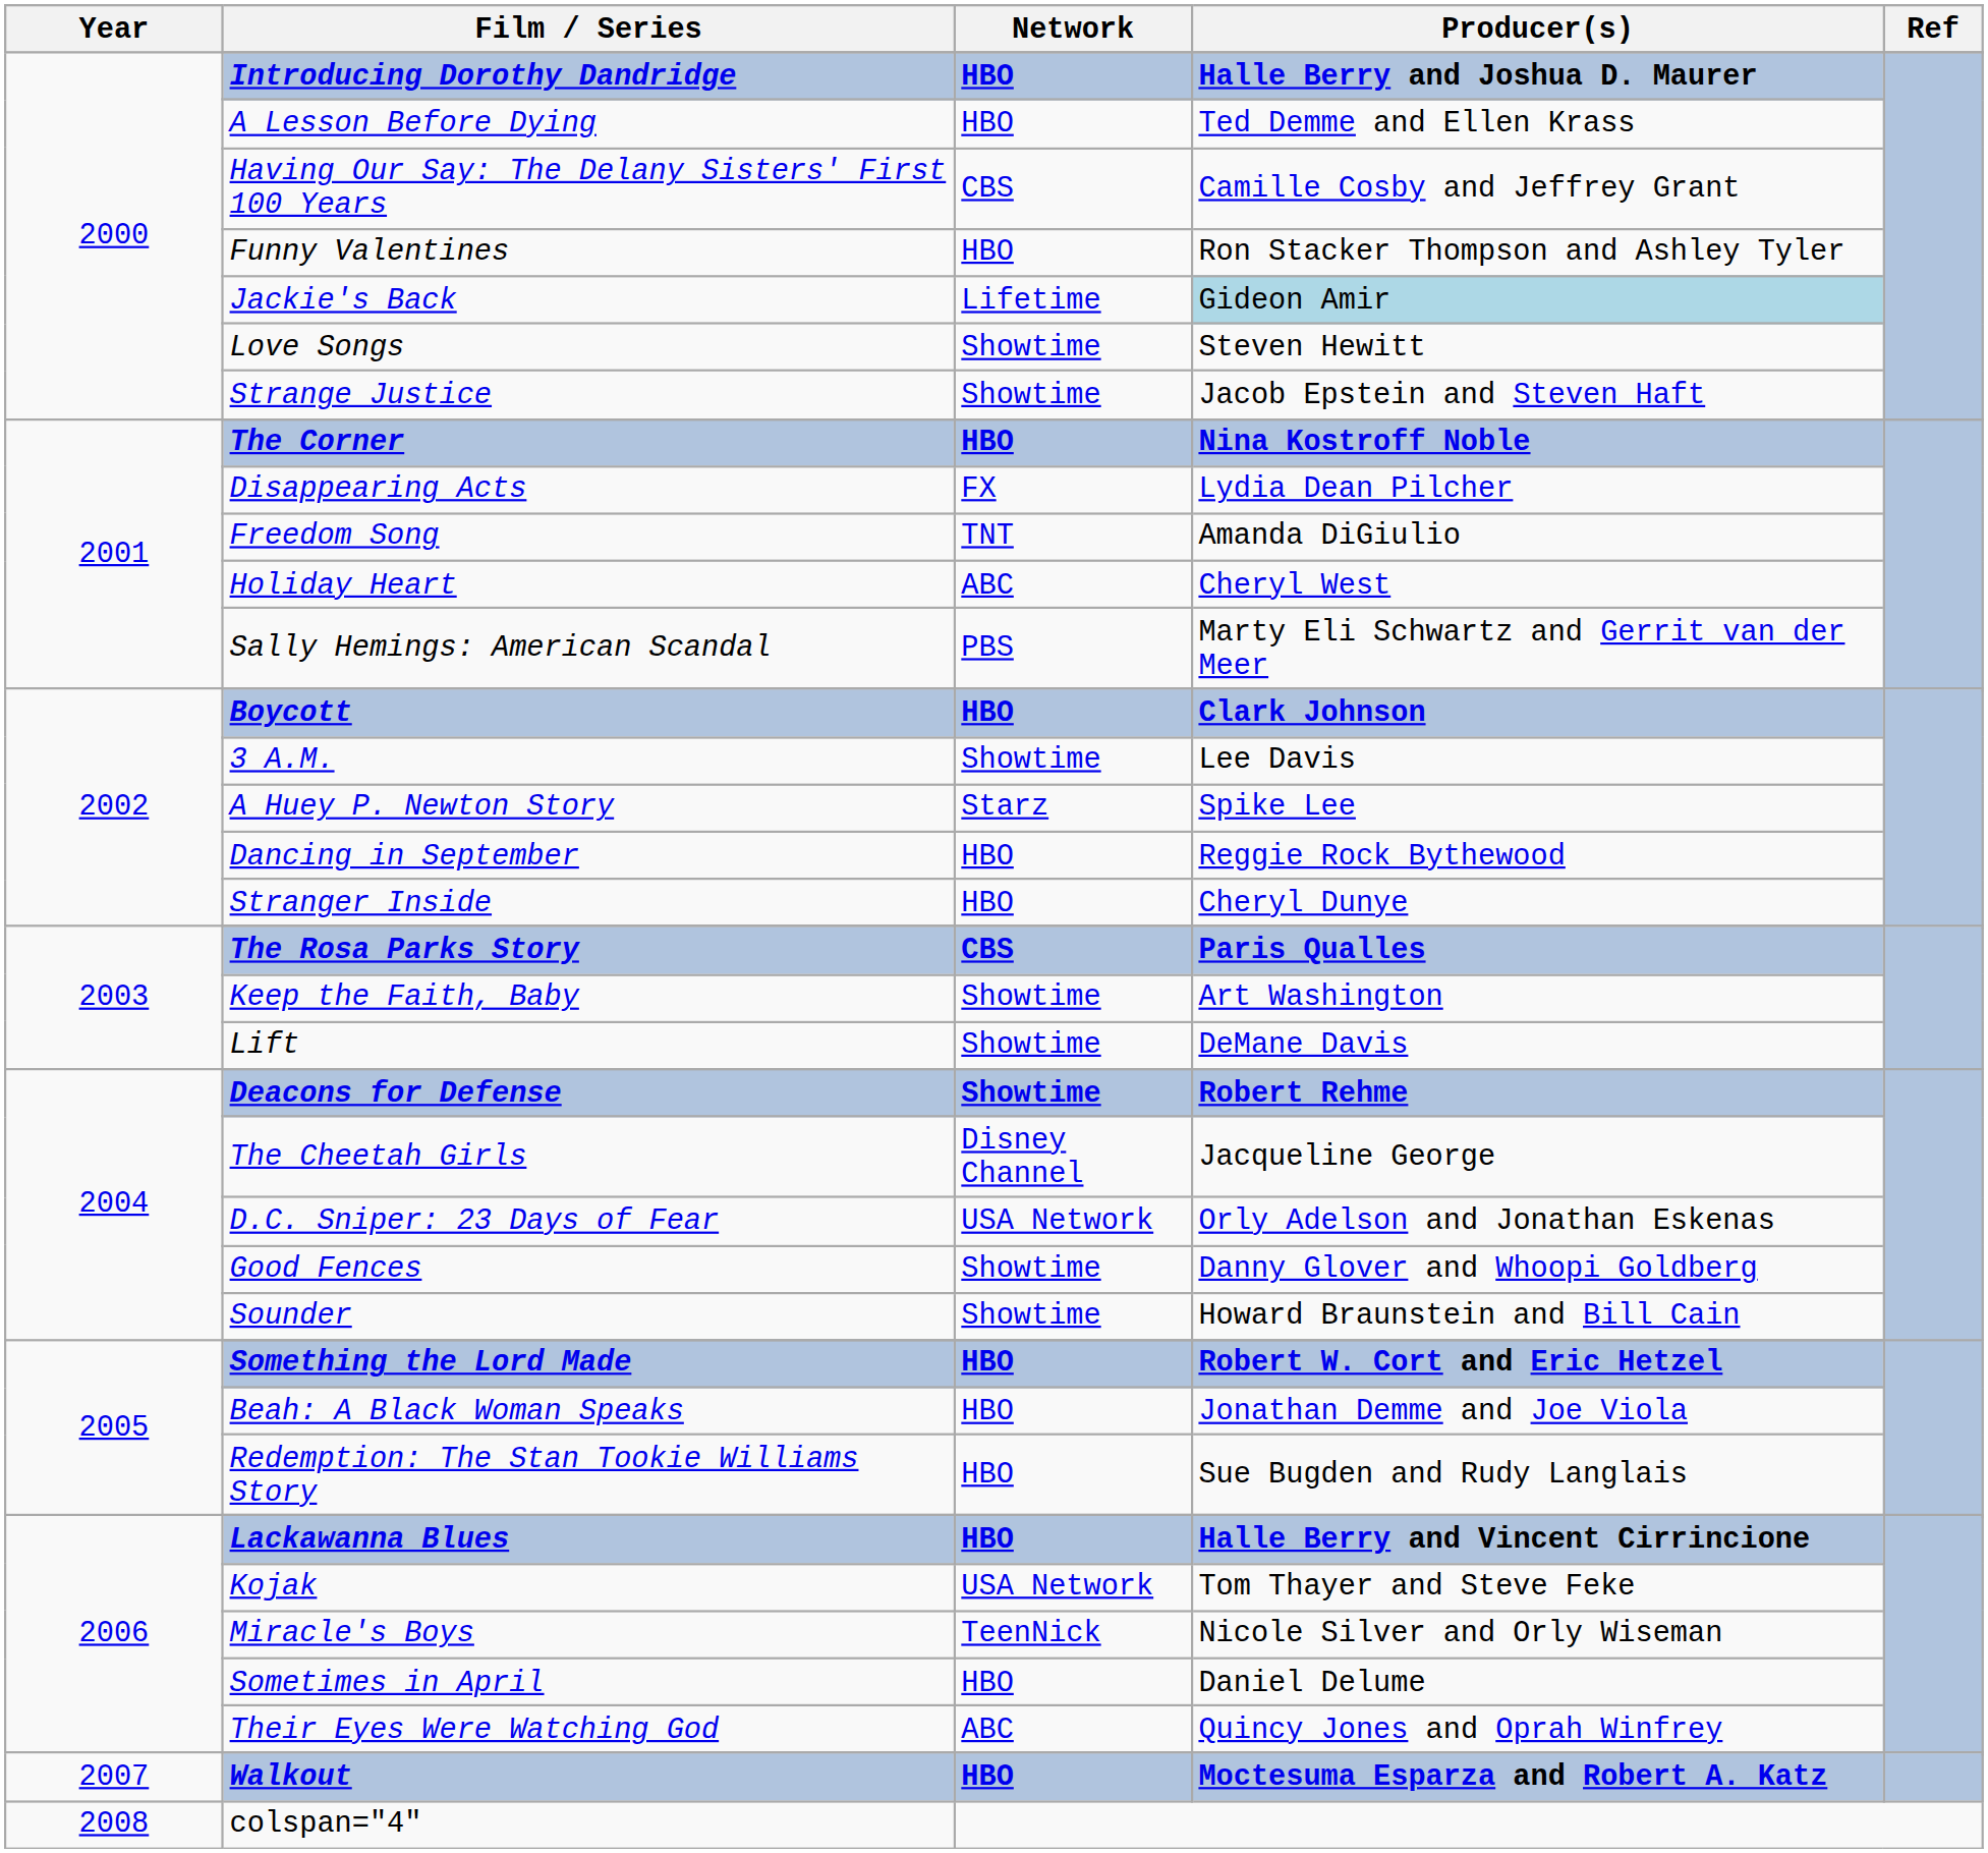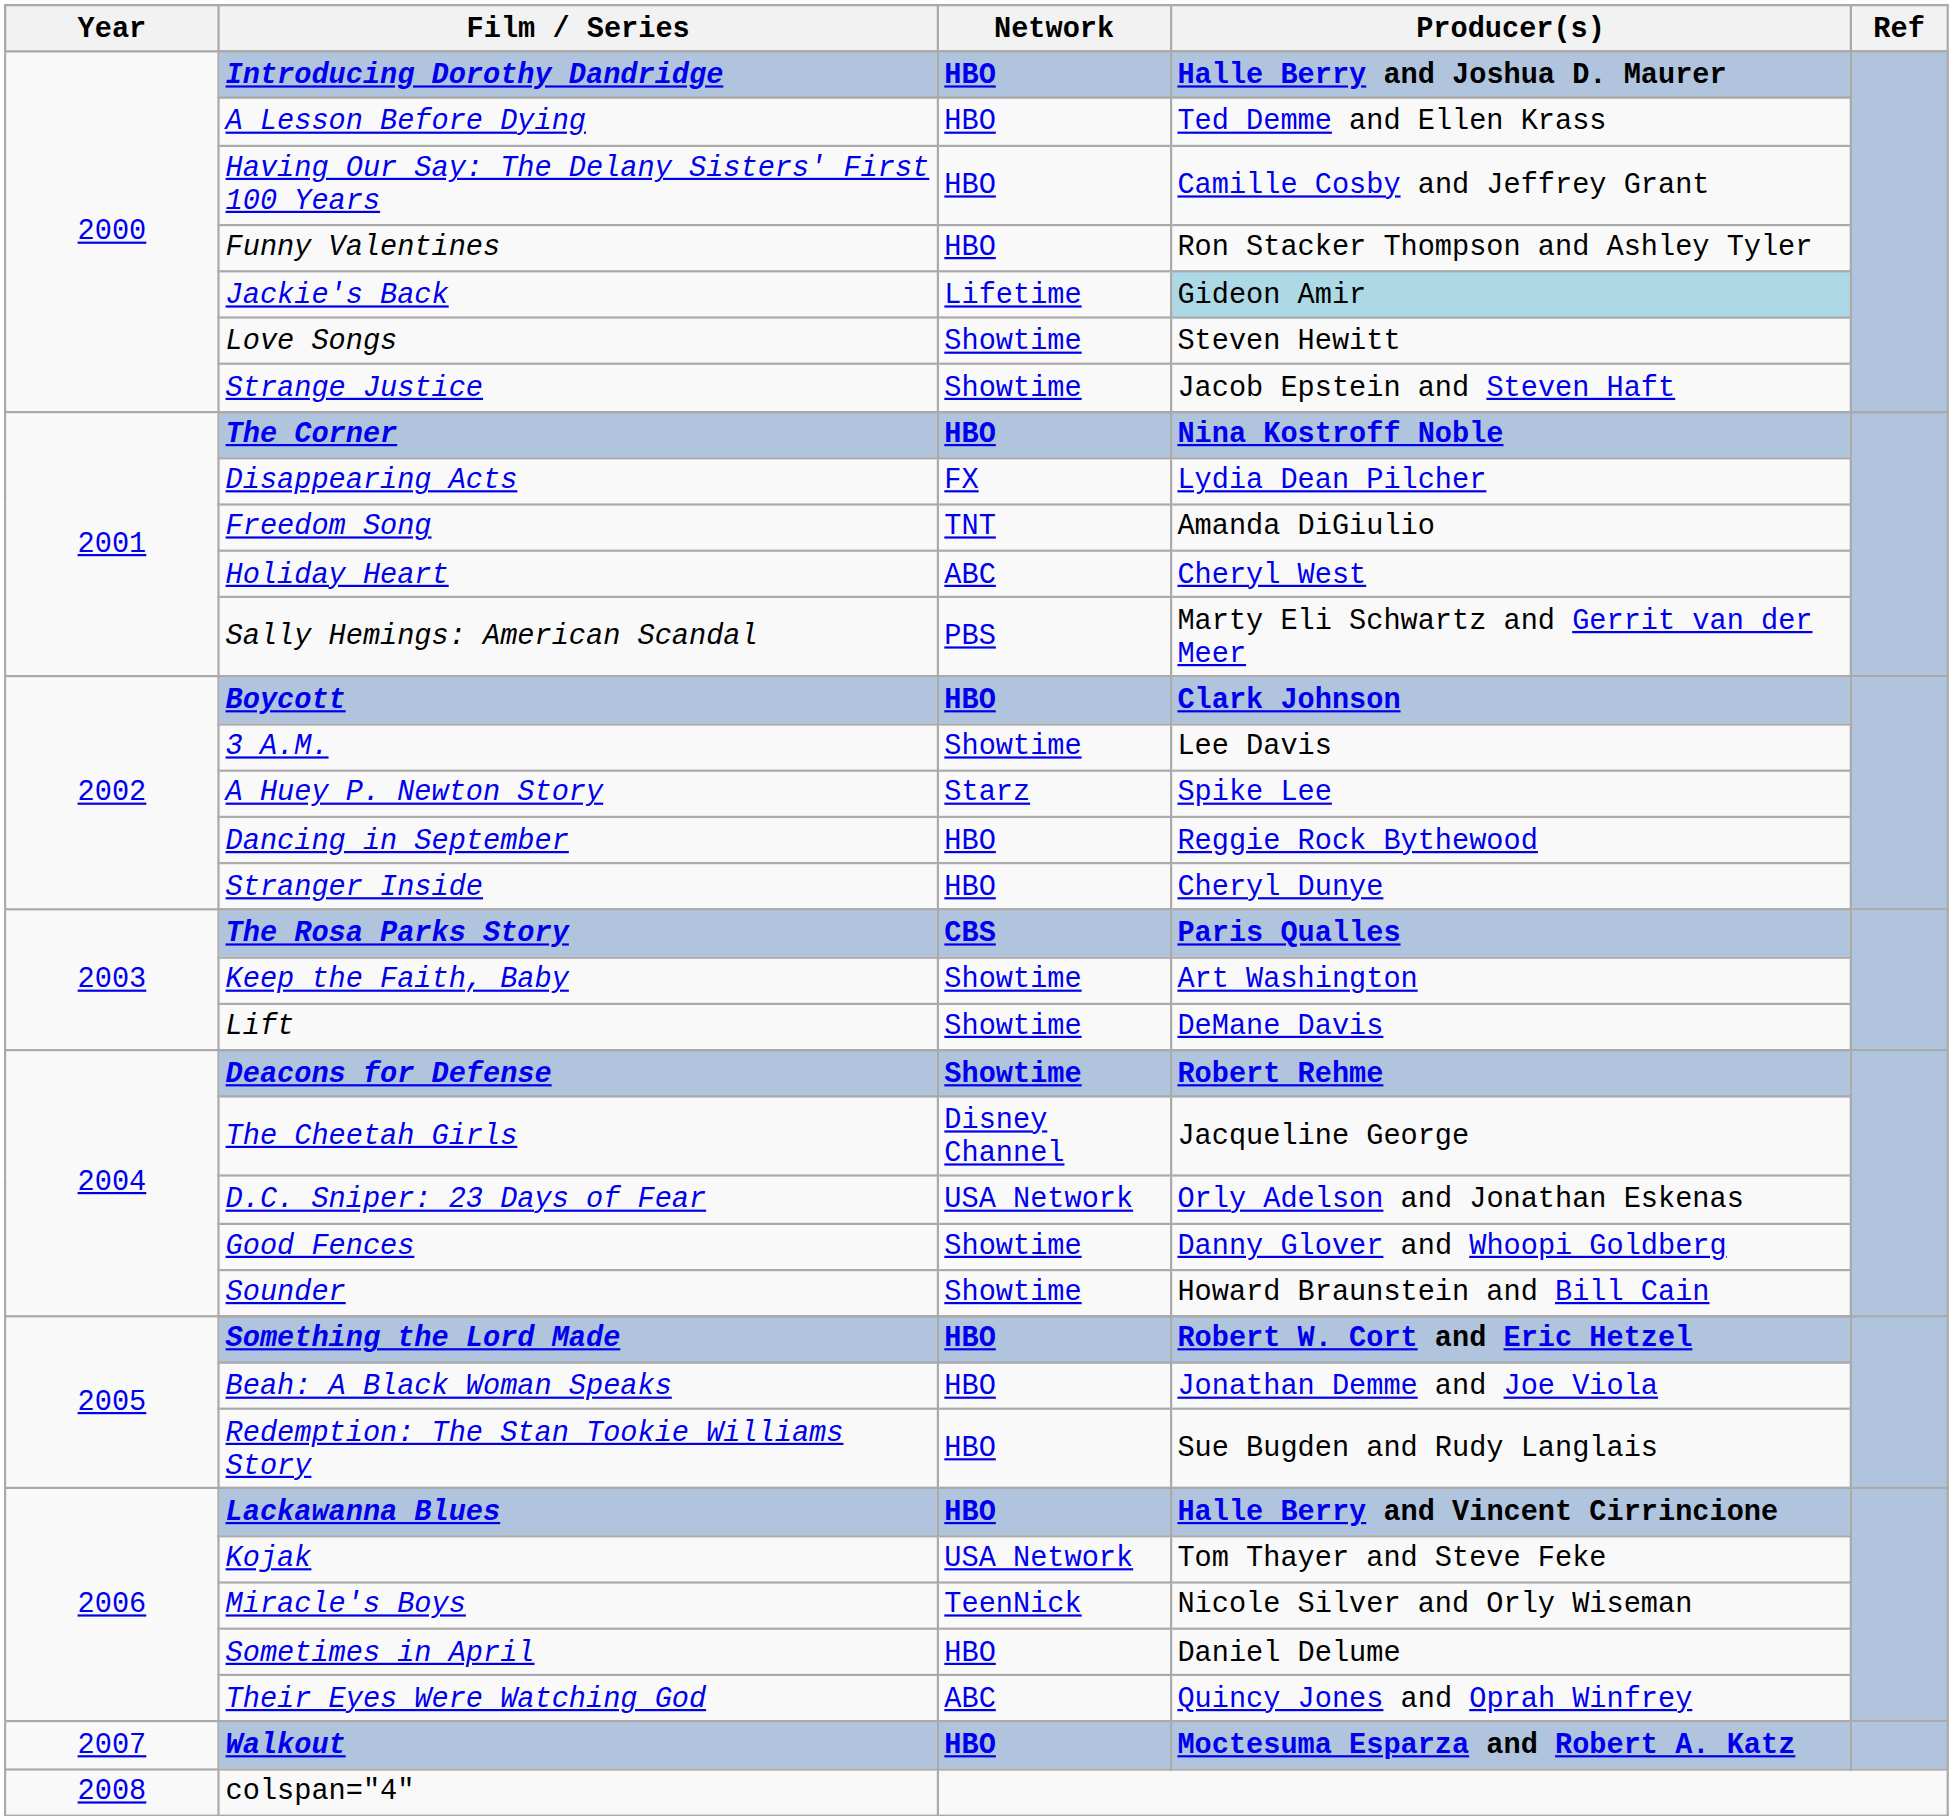Having Our Say: The Delany Sisters' First 100 Years | Network: CBS -> HBO
